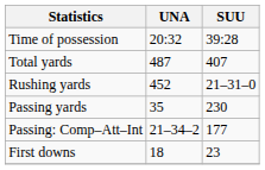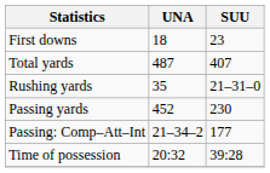rows swapped: First downs <-> Time of possession
Rushing yards | UNA: 452 -> 35
Passing yards | UNA: 35 -> 452
